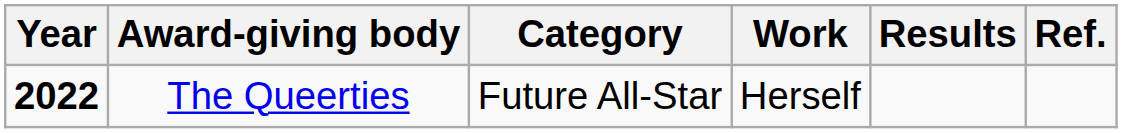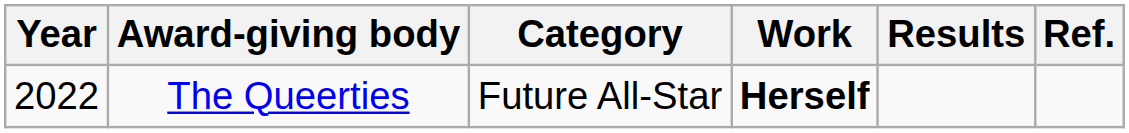row 2 | Year: bold -> normal
row 2 | Work: normal -> bold
